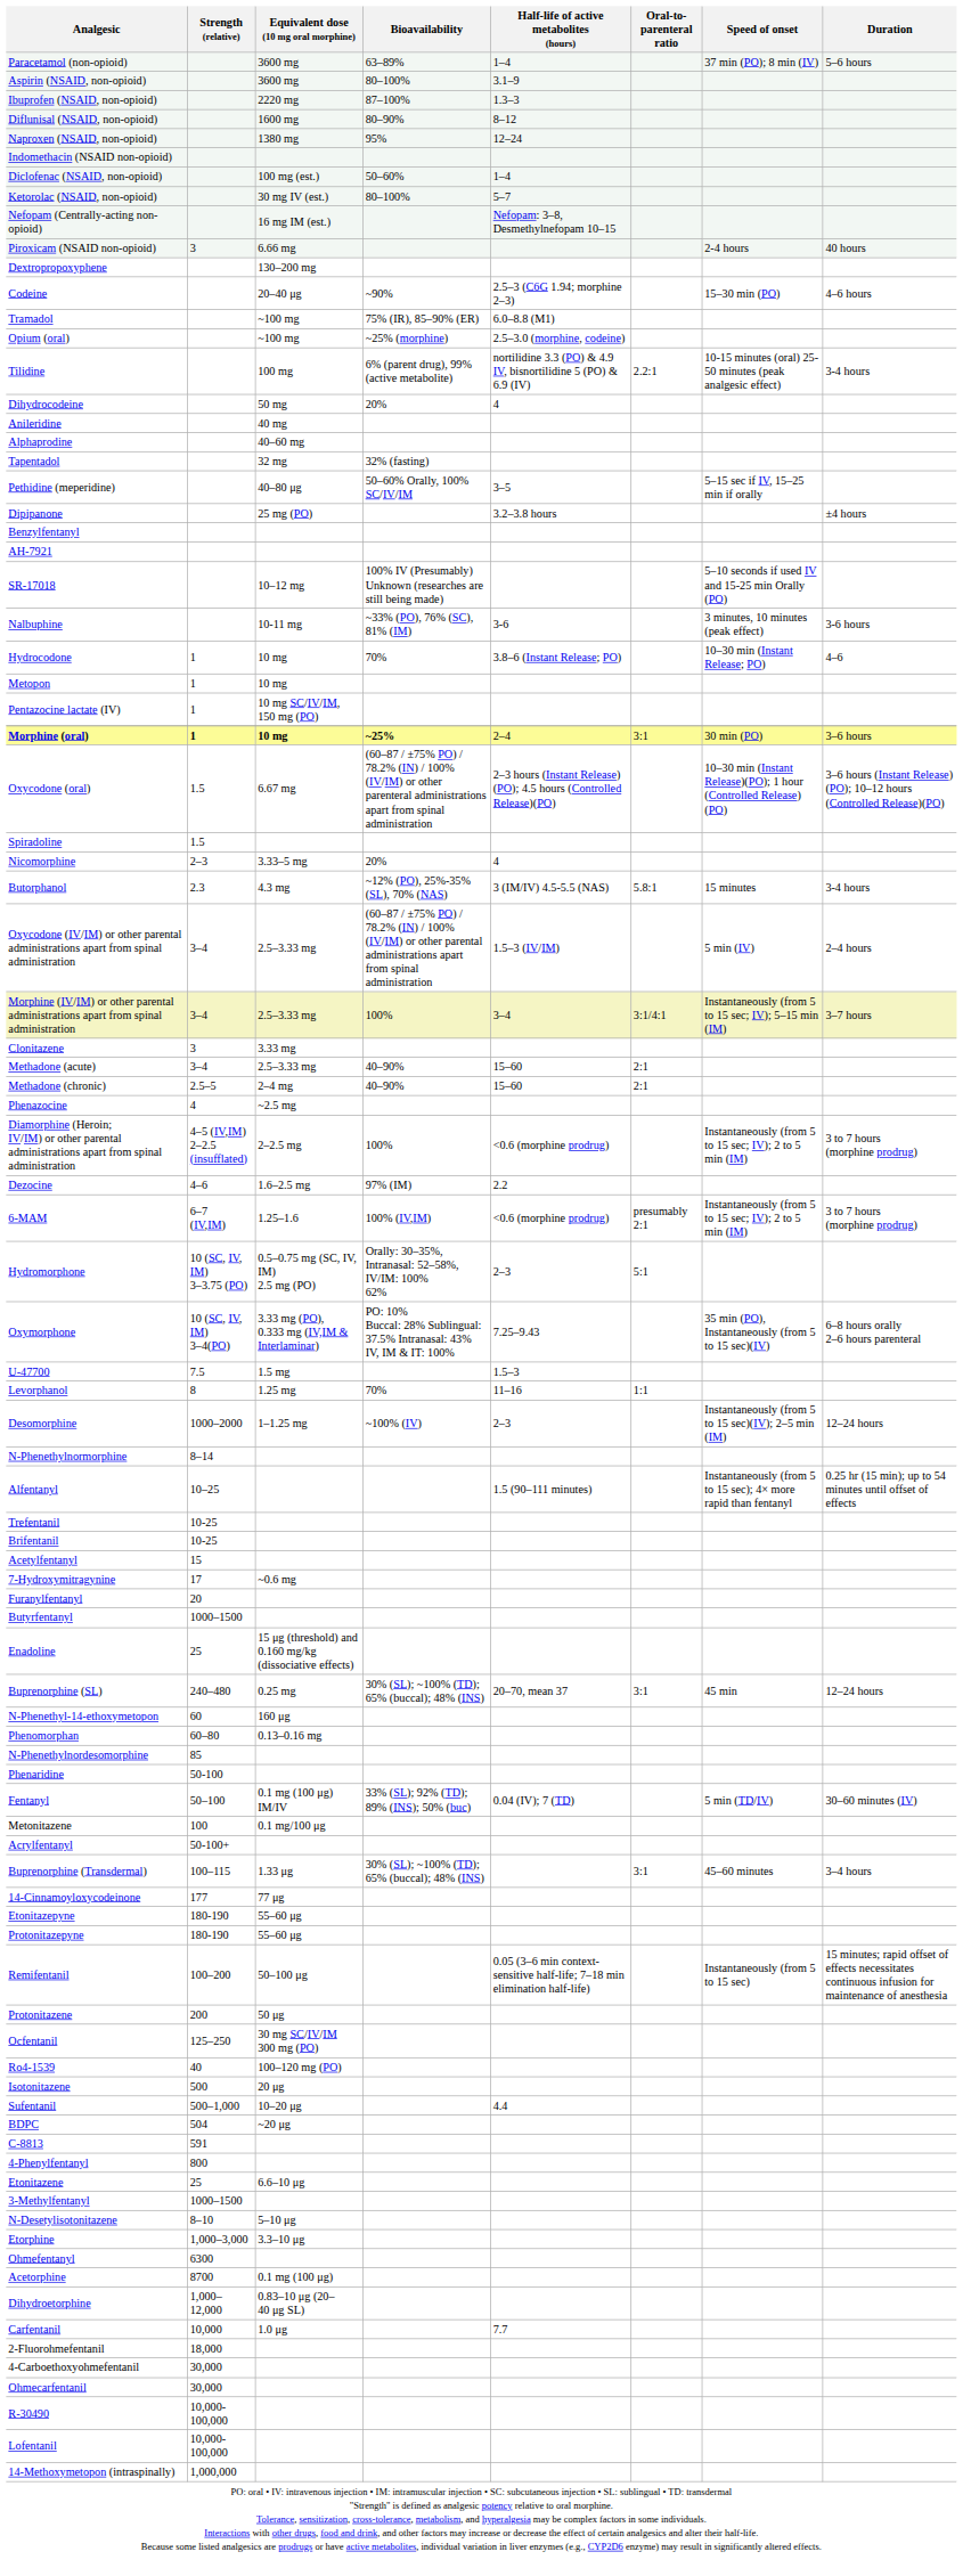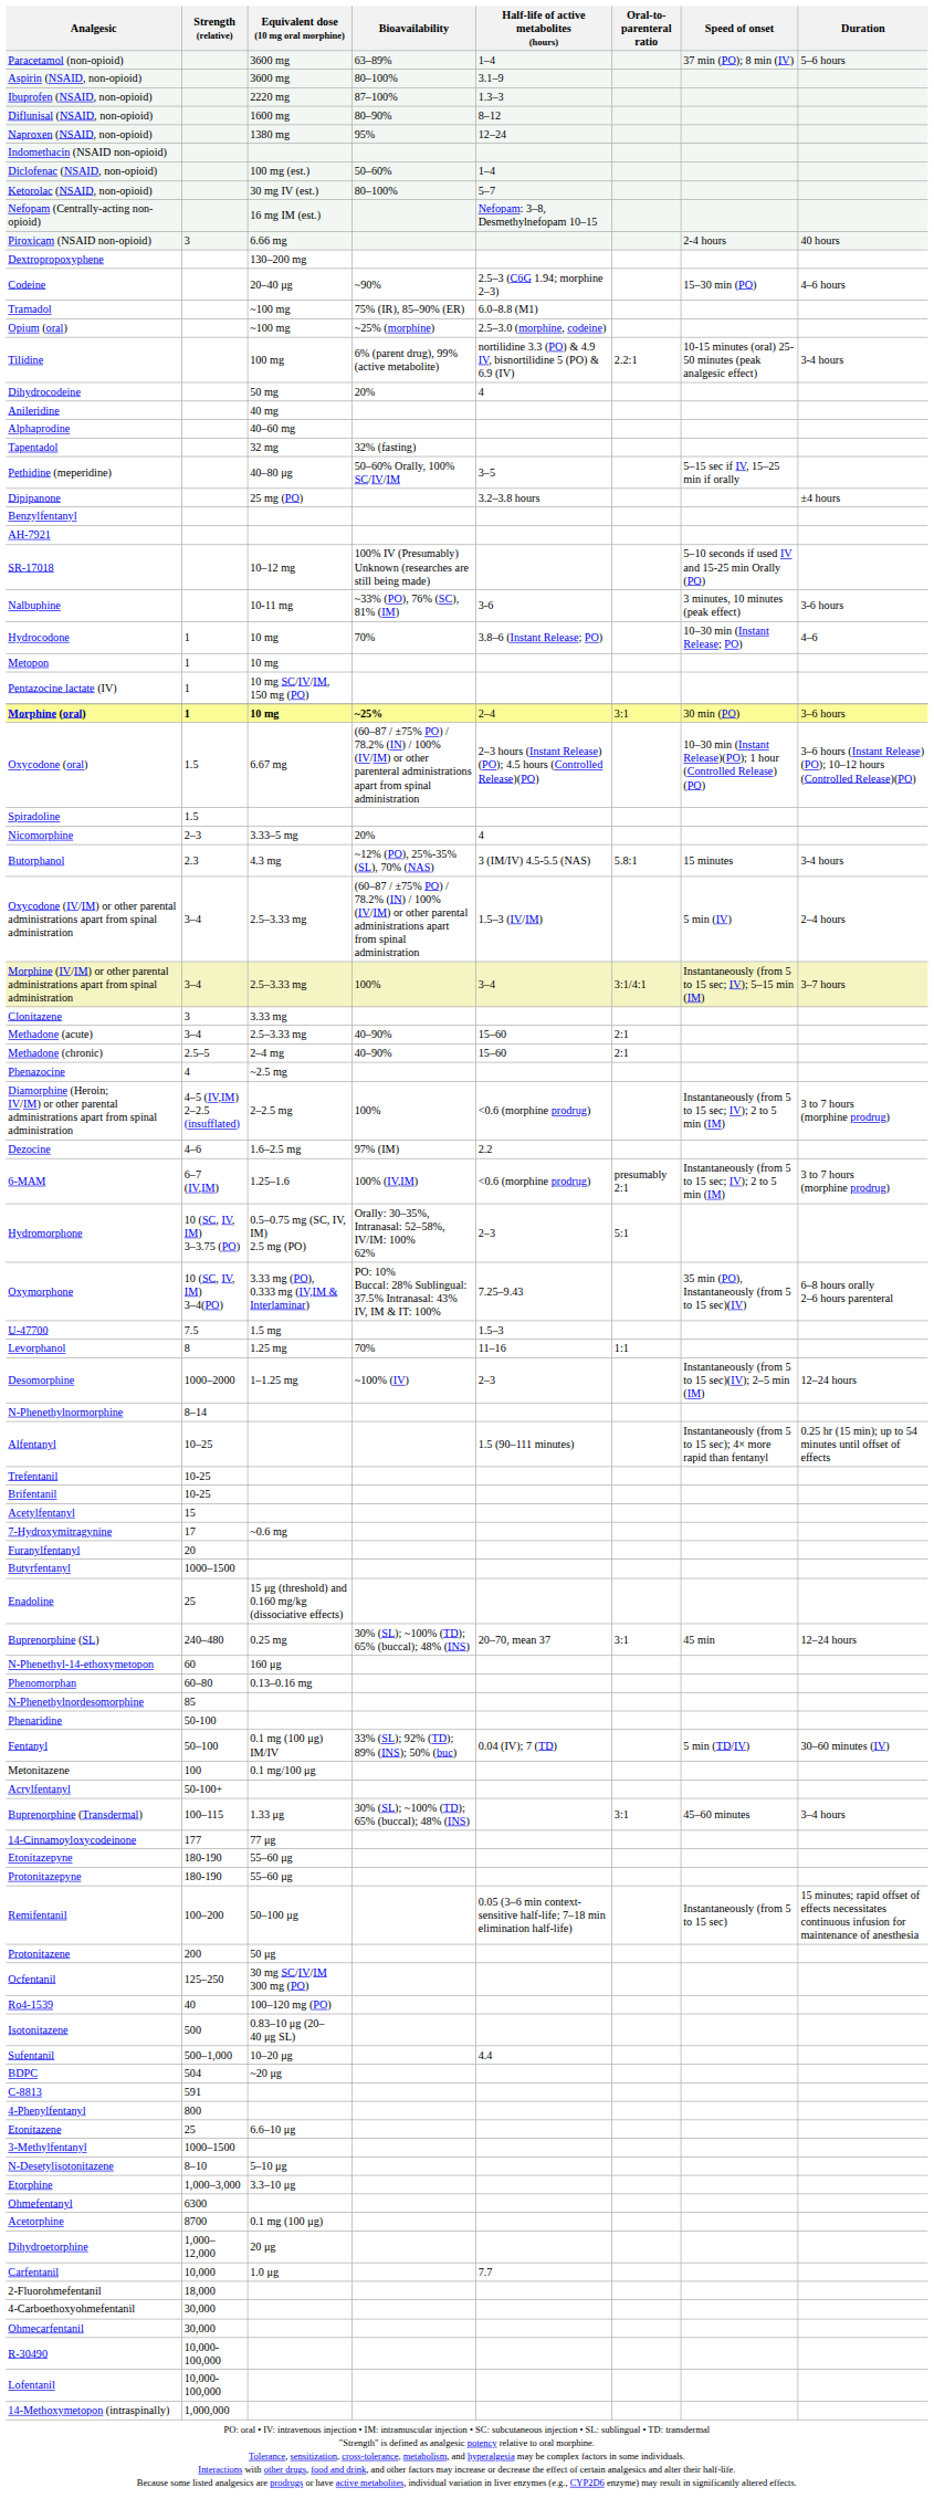Isotonitazene | Equivalent dose (10 mg oral morphine): 20 μg -> 0.83–10 μg (20–40 μg SL)
Dihydroetorphine | Equivalent dose (10 mg oral morphine): 0.83–10 μg (20–40 μg SL) -> 20 μg
